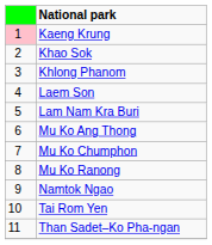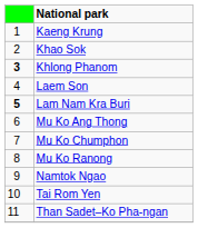Kaeng Krung | column 1: pink background -> no background
Khlong Phanom | column 1: normal -> bold
Lam Nam Kra Buri | column 1: normal -> bold
